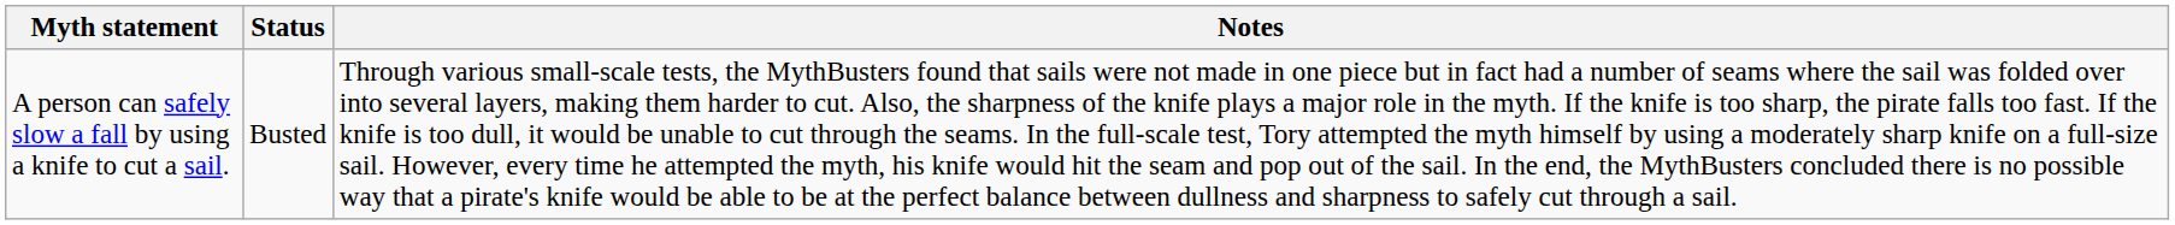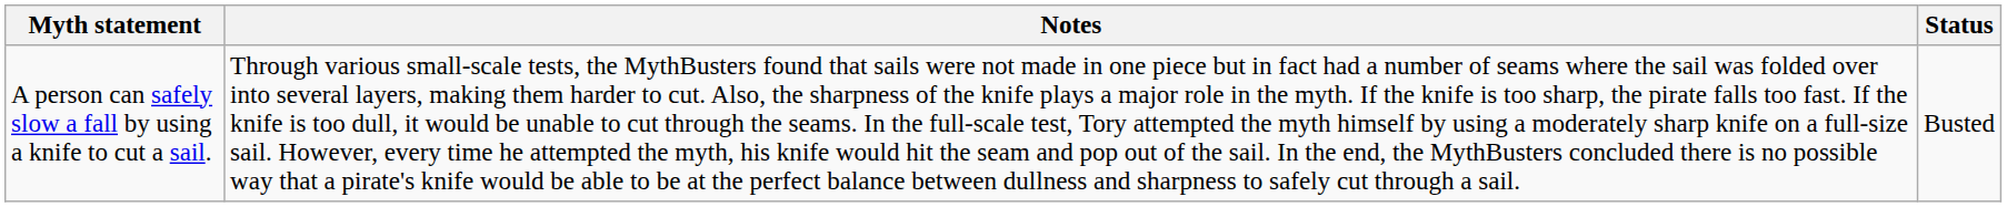columns swapped: Status <-> Notes
